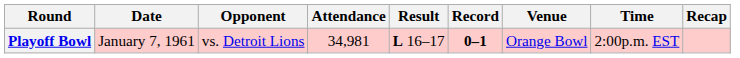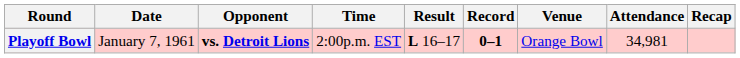columns swapped: Time <-> Attendance
Playoff Bowl | Opponent: normal -> bold
